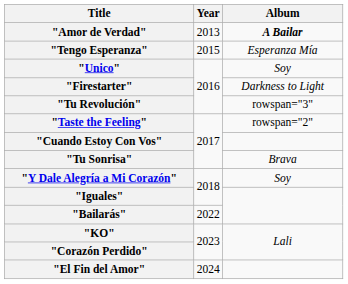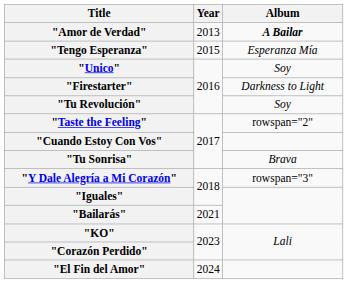"Tu Revolución" | Album: rowspan="3" -> Soy
"Y Dale Alegría a Mi Corazón" | Album: Soy -> rowspan="3"
"Bailarás" | Year: 2022 -> 2021
